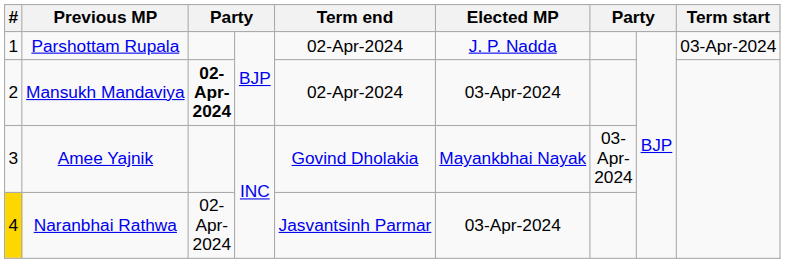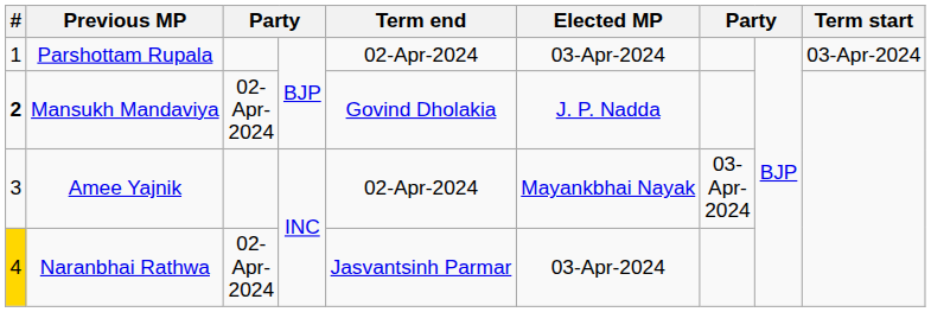Parshottam Rupala | Elected MP: J. P. Nadda -> 03-Apr-2024
Mansukh Mandaviya | #: normal -> bold
Mansukh Mandaviya | column 3: bold -> normal
Mansukh Mandaviya | Term end: 02-Apr-2024 -> Govind Dholakia
Mansukh Mandaviya | Elected MP: 03-Apr-2024 -> J. P. Nadda
Amee Yajnik | Term end: Govind Dholakia -> 02-Apr-2024
